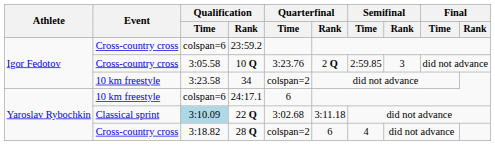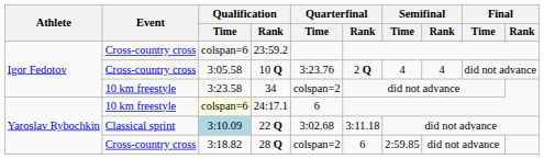10 Q | Semifinal / Time: 2:59.85 -> 4
10 Q | Semifinal / Rank: 3 -> 4
24:17.1 | Qualification / Time: no background -> lightyellow background
28 Q | Semifinal / Time: 4 -> 2:59.85
